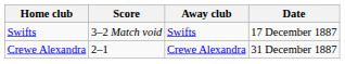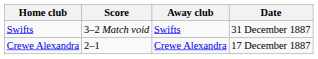row 2 | Date: 17 December 1887 -> 31 December 1887
row 3 | Date: 31 December 1887 -> 17 December 1887
